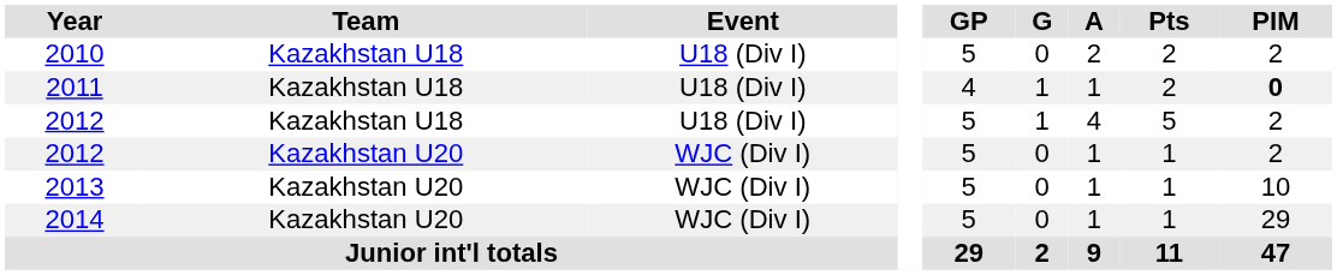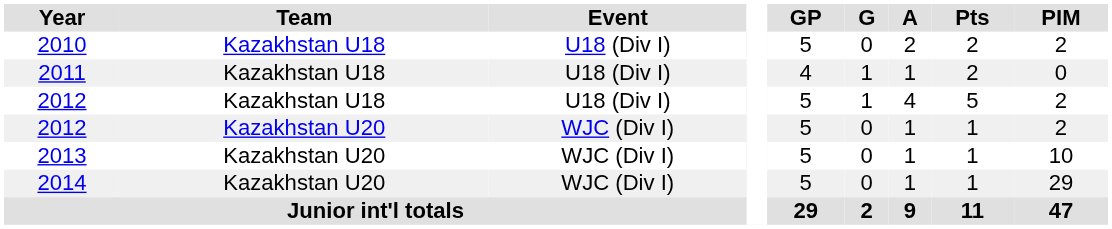2011 | PIM: bold -> normal
